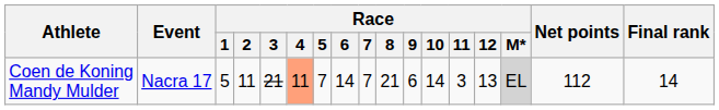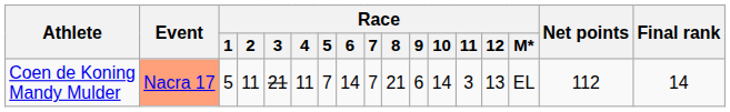Coen de Koning Mandy Mulder | Event: no background -> lightsalmon background
Coen de Koning Mandy Mulder | Race / 4: lightsalmon background -> no background
Coen de Koning Mandy Mulder | Race / M*: lightgrey background -> no background
